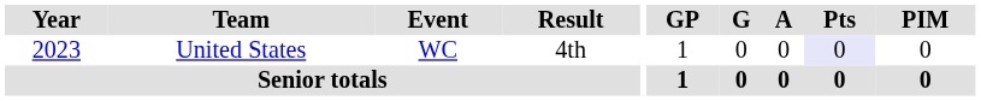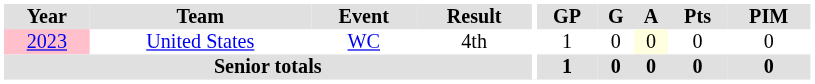United States | Year: no background -> pink background
United States | A: no background -> lightyellow background
United States | Pts: lavender background -> no background
